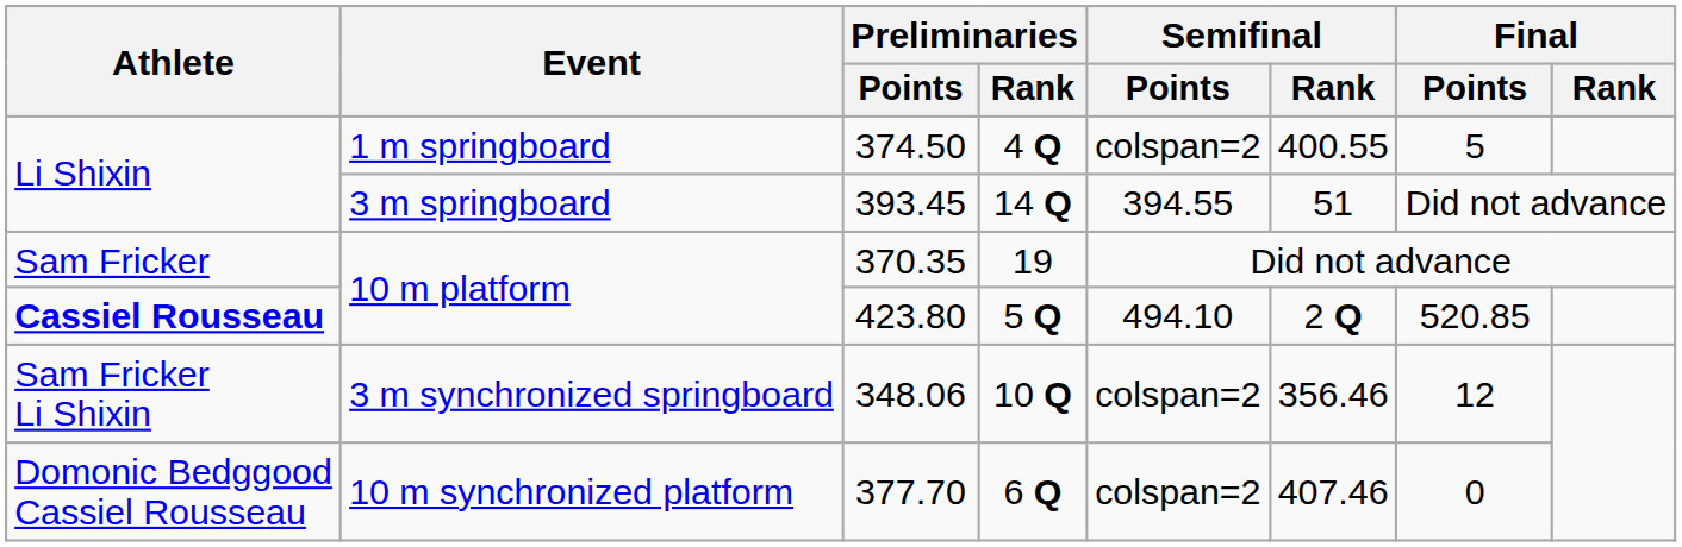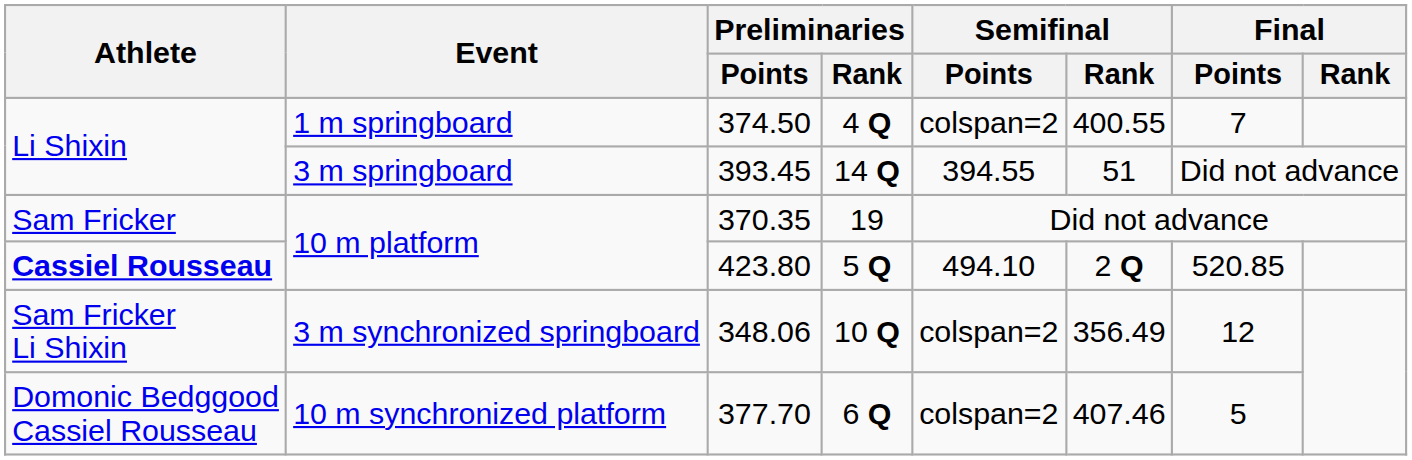374.50 | Final / Points: 5 -> 7
348.06 | Semifinal / Rank: 356.46 -> 356.49
377.70 | Final / Points: 0 -> 5
